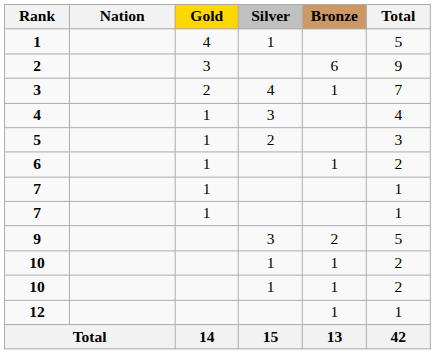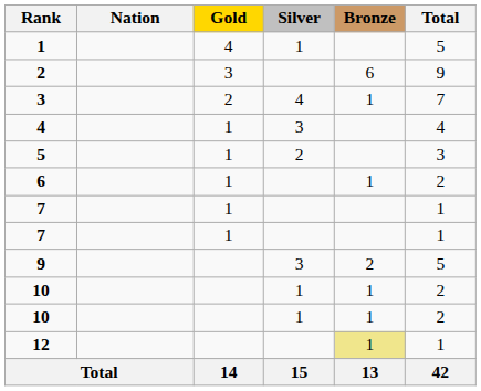12 | Bronze: no background -> khaki background
